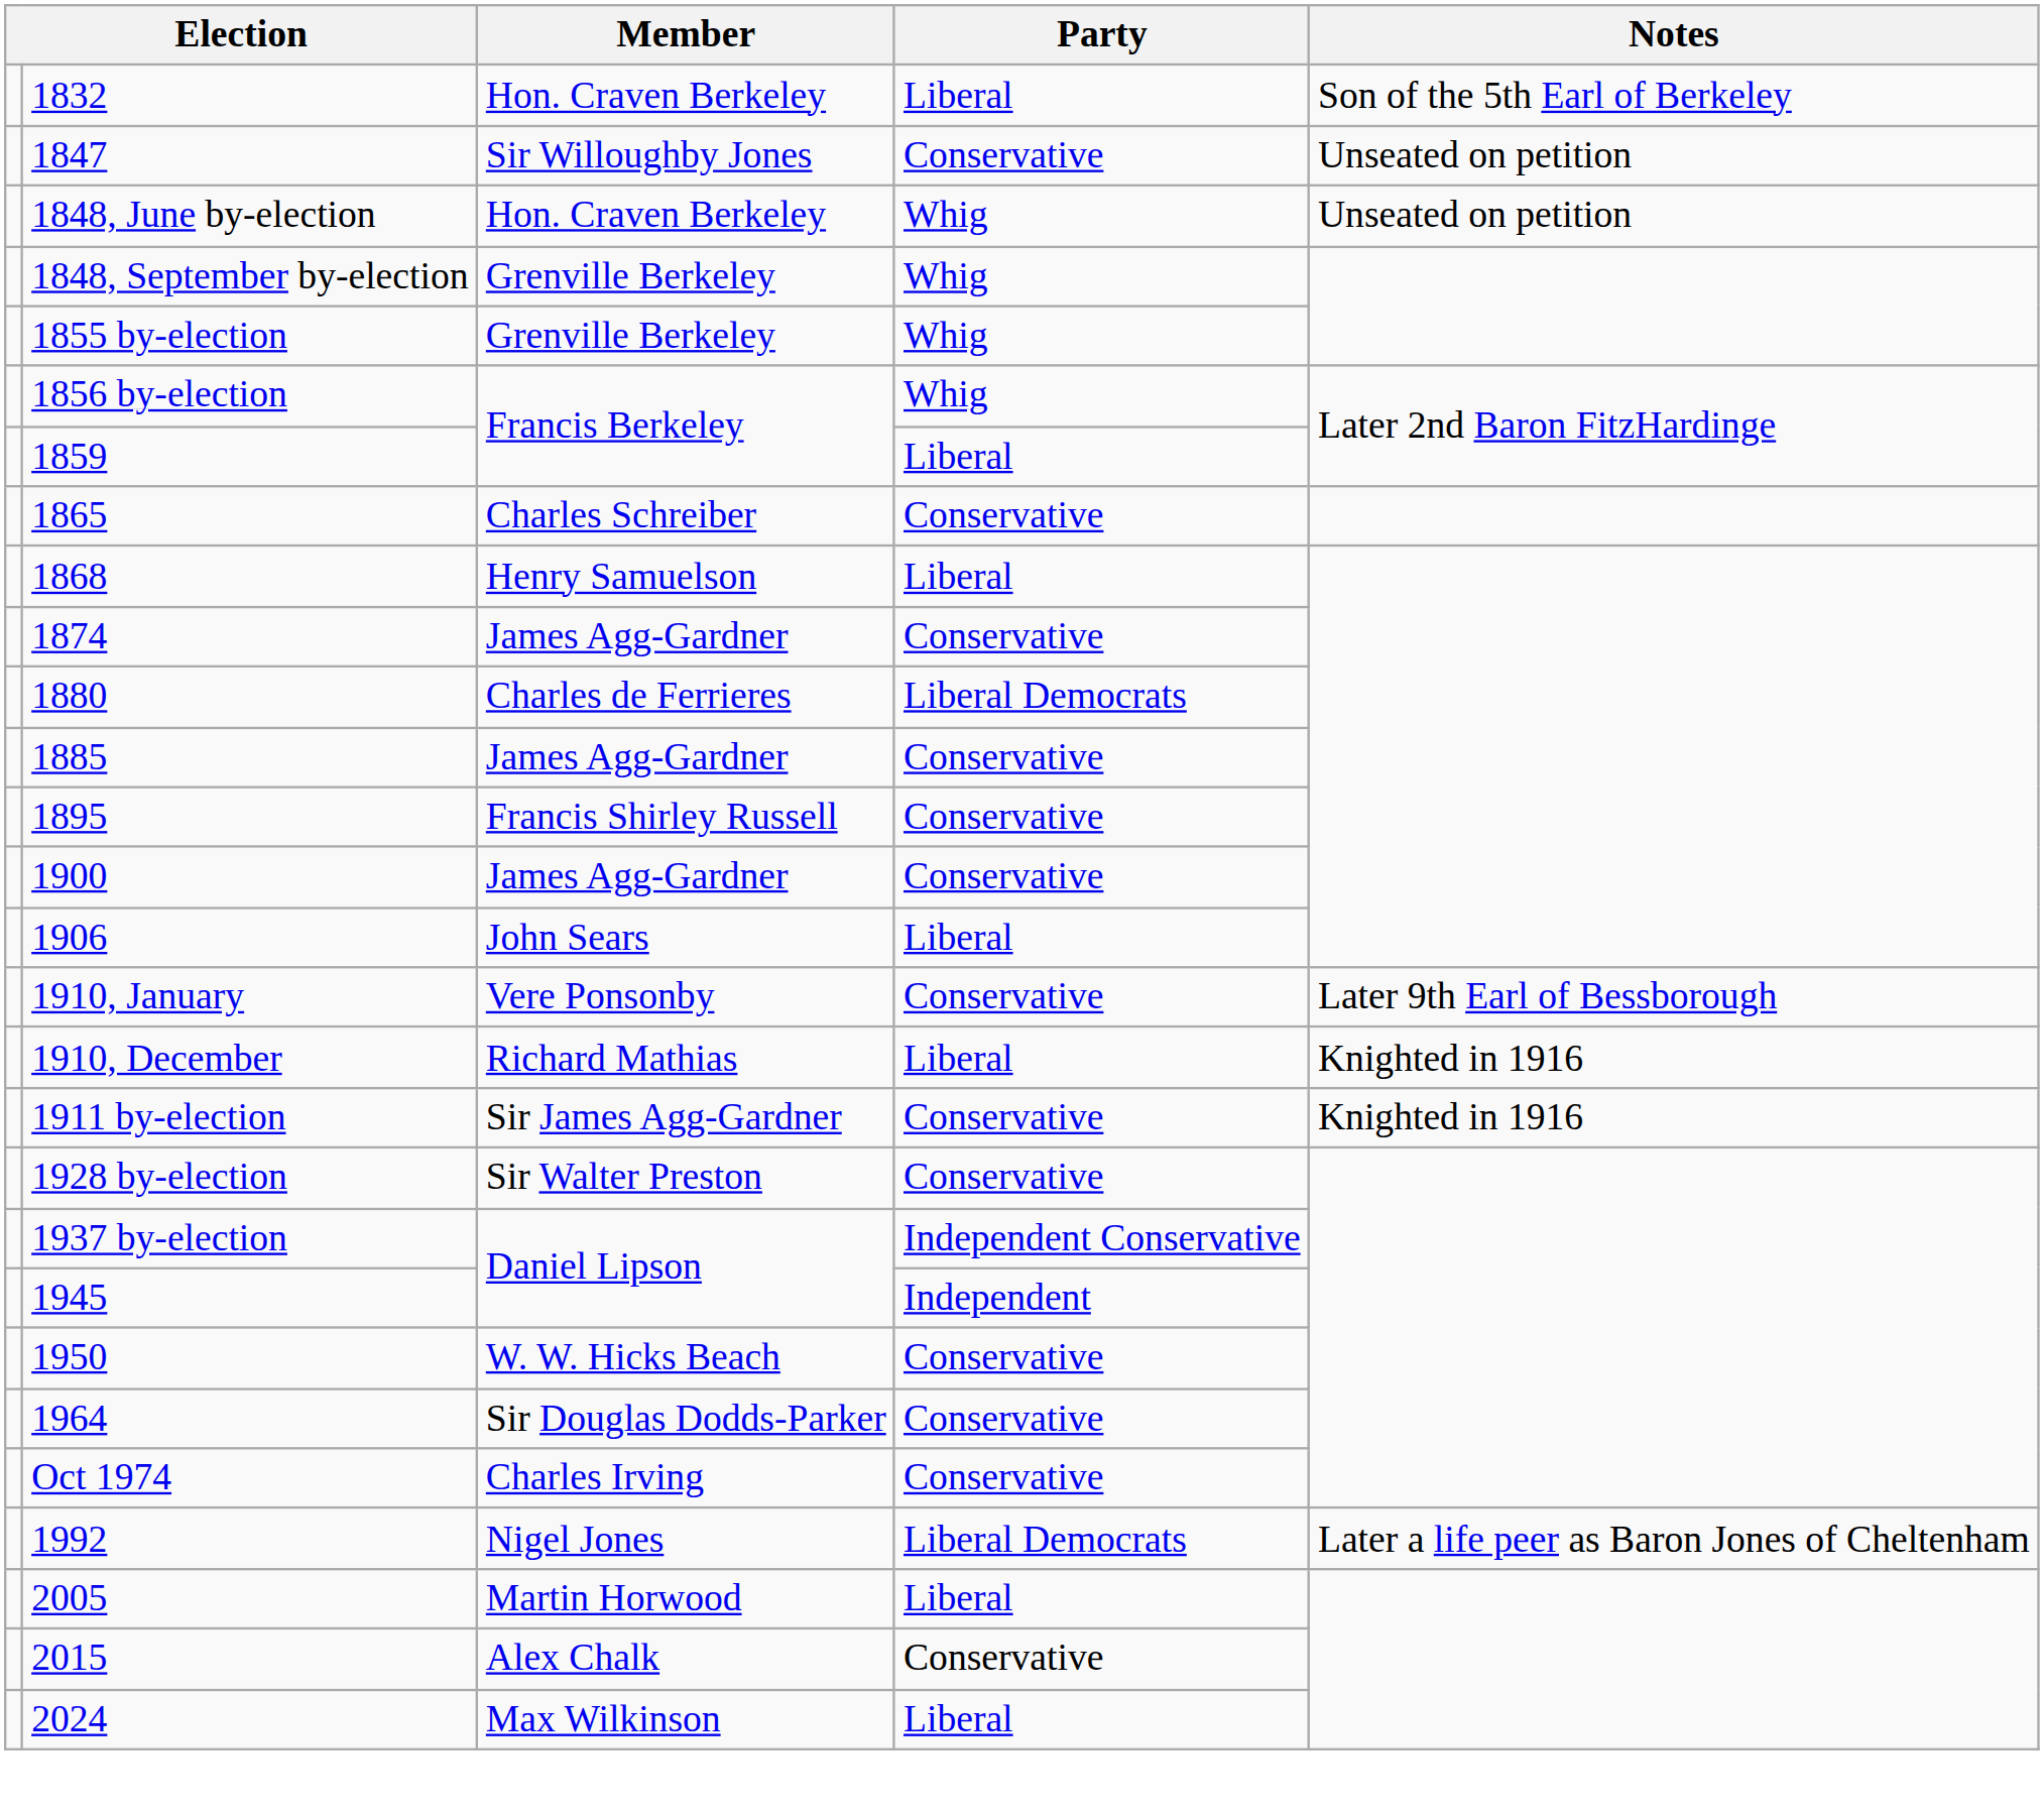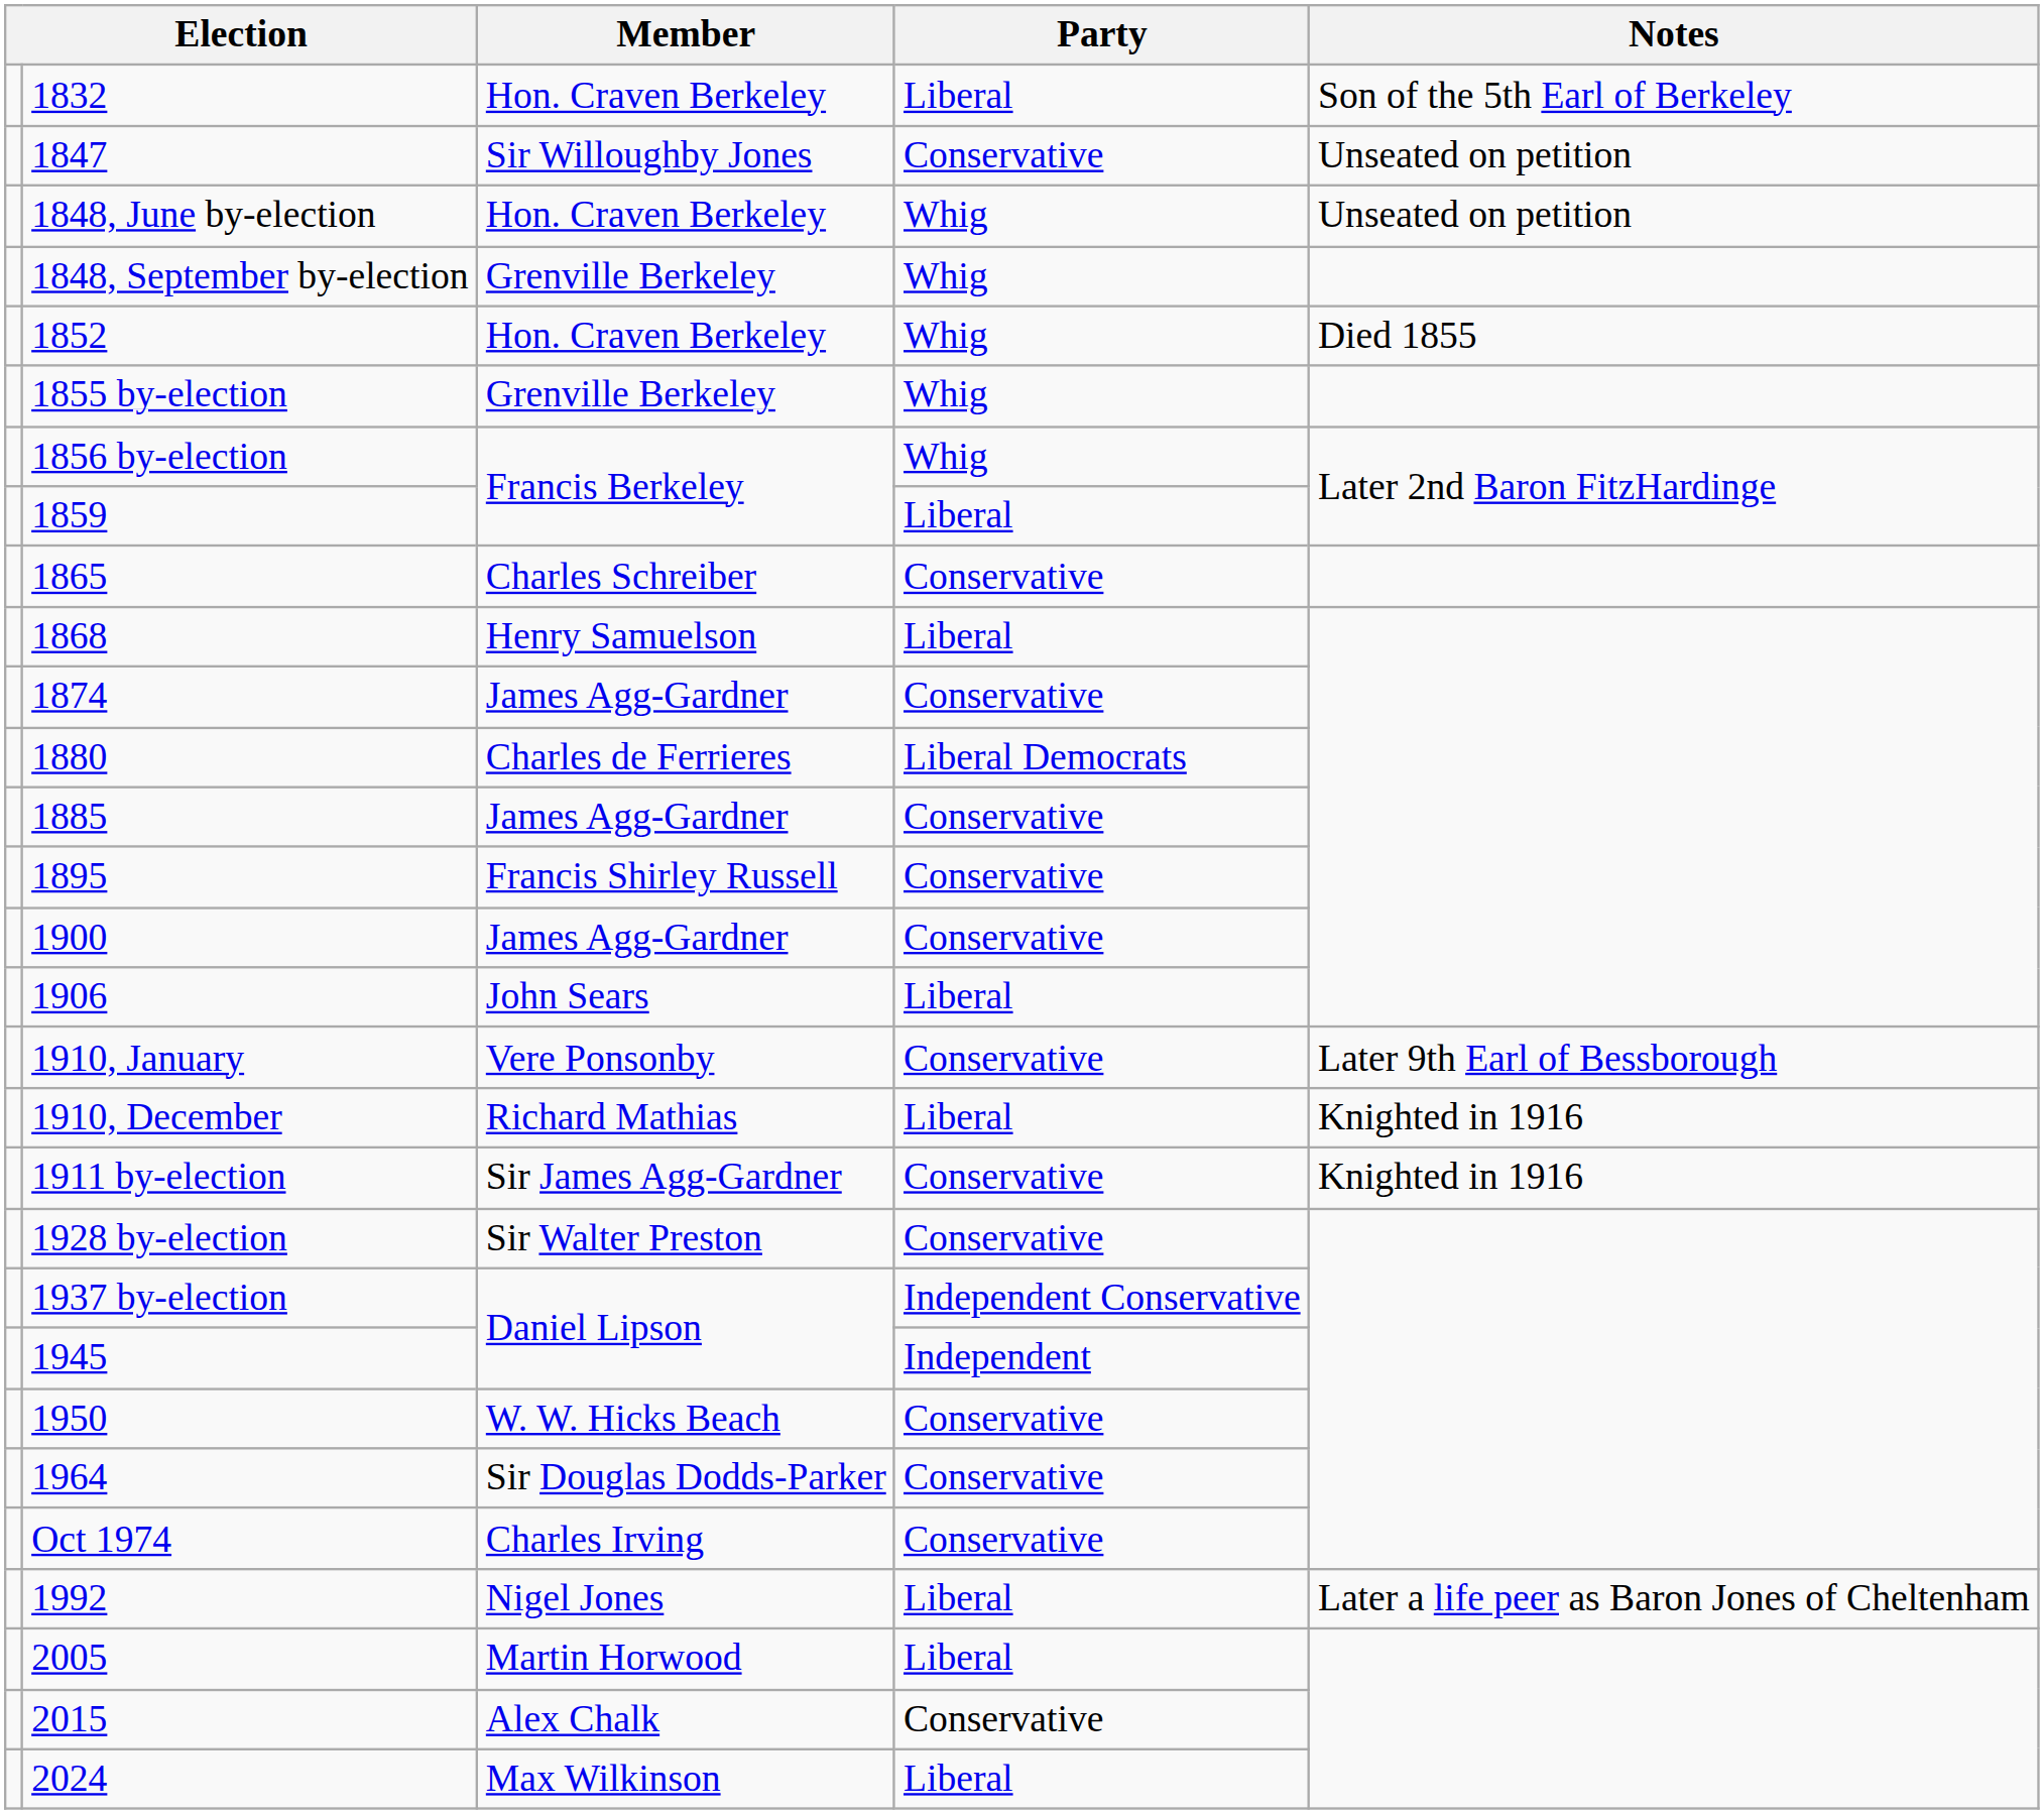+ row: 1852 | Hon. Craven Berkeley | Whig | Died 1855
1992 | Party: Liberal Democrats -> Liberal
